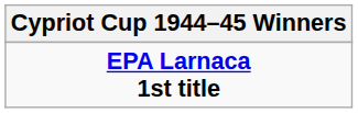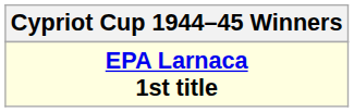row 2 | column 1: no background -> lightyellow background
